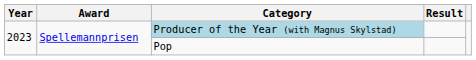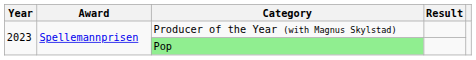Producer of the Year (with Magnus Skylstad) | Category: lightblue background -> no background
Pop | Category: no background -> lightgreen background
